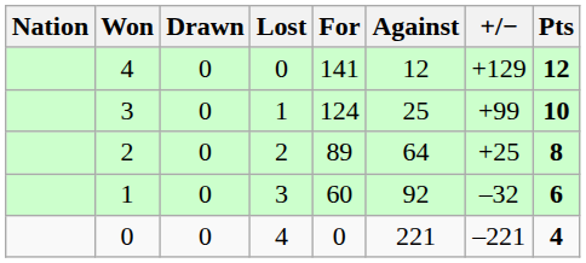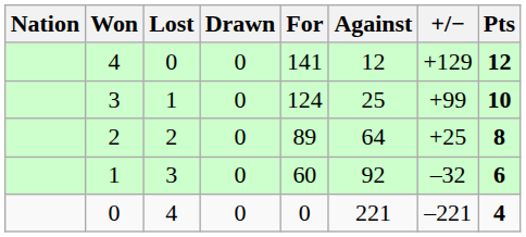columns swapped: Drawn <-> Lost
